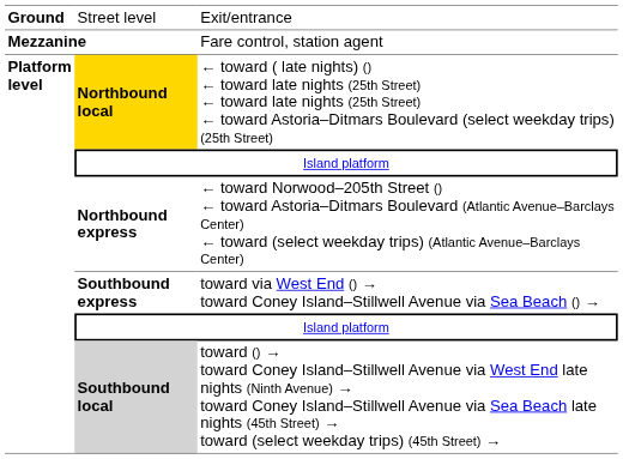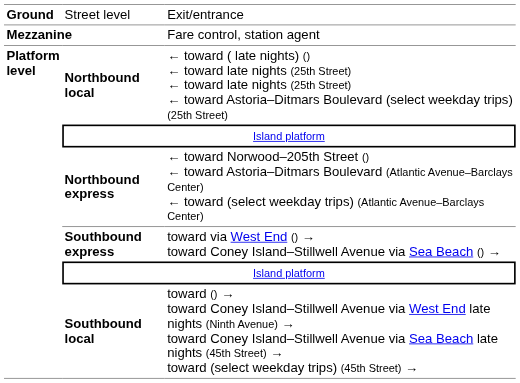Northbound local | column 2: gold background -> no background
Southbound local | column 2: lightgrey background -> no background
